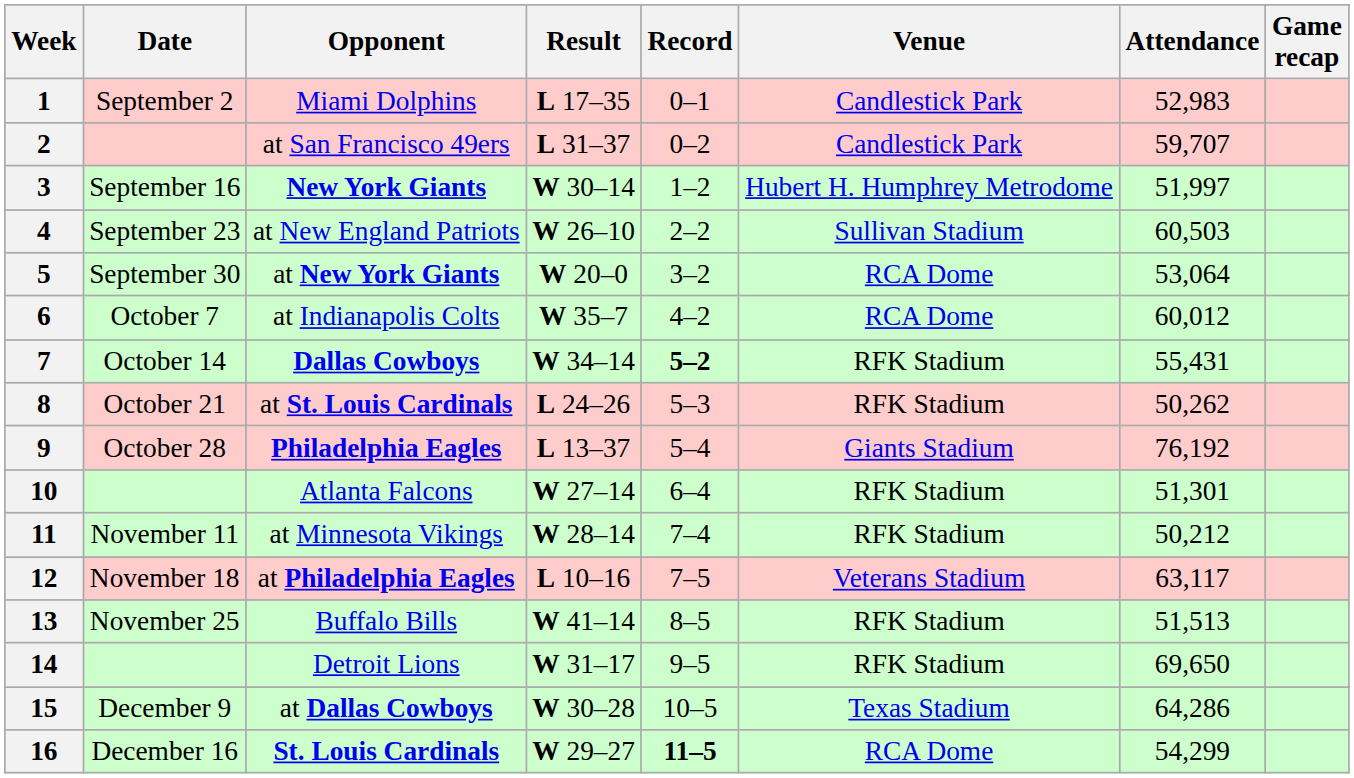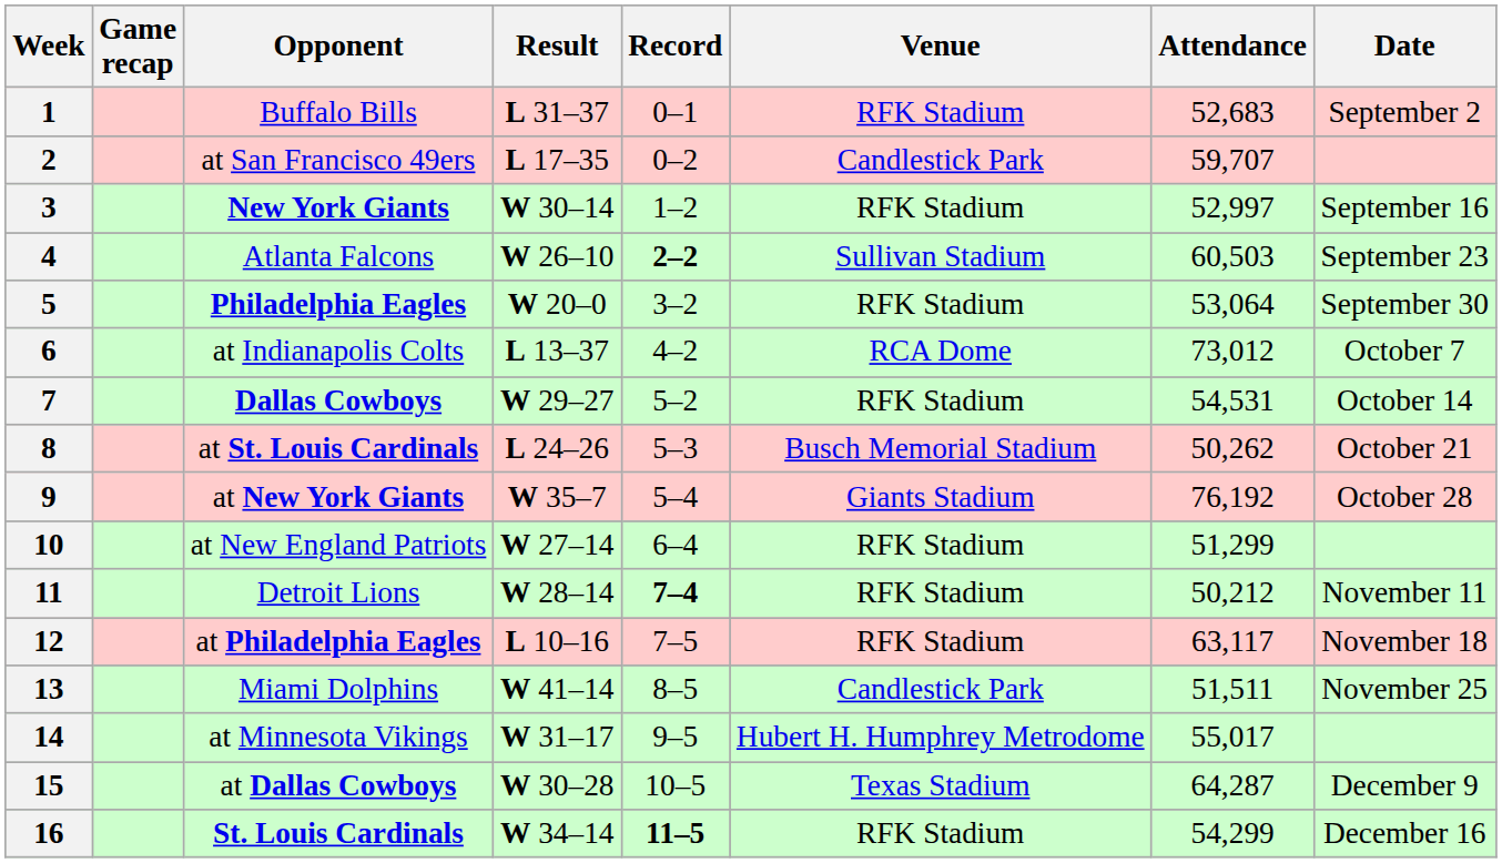columns swapped: Date <-> Game recap
1 | Opponent: Miami Dolphins -> Buffalo Bills
1 | Result: L 17–35 -> L 31–37
1 | Venue: Candlestick Park -> RFK Stadium
1 | Attendance: 52,983 -> 52,683
2 | Result: L 31–37 -> L 17–35
3 | Venue: Hubert H. Humphrey Metrodome -> RFK Stadium
3 | Attendance: 51,997 -> 52,997
4 | Opponent: at New England Patriots -> Atlanta Falcons
4 | Record: normal -> bold
5 | Opponent: at New York Giants -> Philadelphia Eagles
5 | Venue: RCA Dome -> RFK Stadium
6 | Result: W 35–7 -> L 13–37
6 | Attendance: 60,012 -> 73,012
7 | Result: W 34–14 -> W 29–27
7 | Record: bold -> normal
7 | Attendance: 55,431 -> 54,531
8 | Venue: RFK Stadium -> Busch Memorial Stadium
9 | Opponent: Philadelphia Eagles -> at New York Giants
9 | Result: L 13–37 -> W 35–7
10 | Opponent: Atlanta Falcons -> at New England Patriots
10 | Attendance: 51,301 -> 51,299
11 | Opponent: at Minnesota Vikings -> Detroit Lions
11 | Record: normal -> bold
12 | Venue: Veterans Stadium -> RFK Stadium
13 | Opponent: Buffalo Bills -> Miami Dolphins
13 | Venue: RFK Stadium -> Candlestick Park
13 | Attendance: 51,513 -> 51,511
14 | Opponent: Detroit Lions -> at Minnesota Vikings
14 | Venue: RFK Stadium -> Hubert H. Humphrey Metrodome
14 | Attendance: 69,650 -> 55,017
15 | Attendance: 64,286 -> 64,287
16 | Result: W 29–27 -> W 34–14
16 | Venue: RCA Dome -> RFK Stadium
